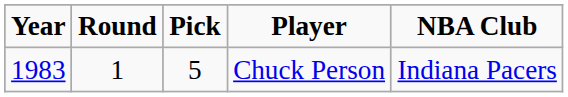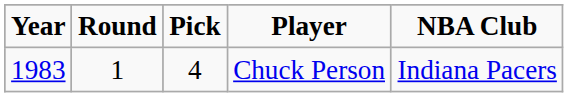Chuck Person | Pick: 5 -> 4
